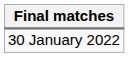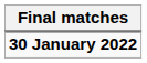row 2 | column 1: normal -> bold
